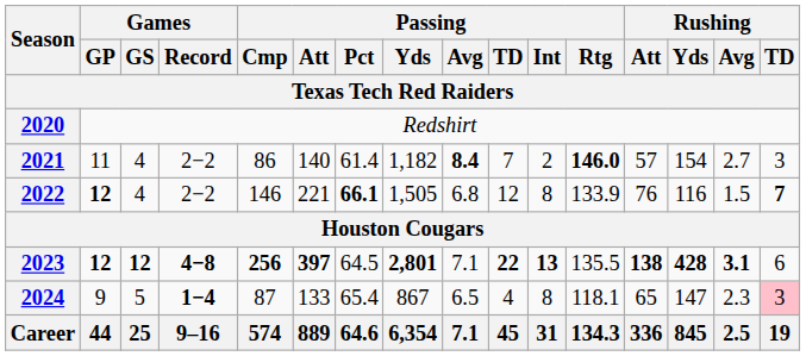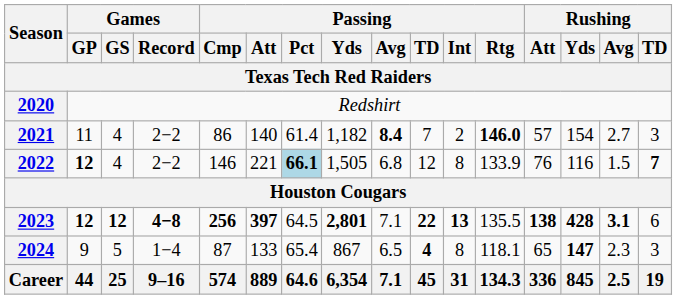2022 | Passing / Pct: no background -> lightblue background
2024 | Games / Record: bold -> normal
2024 | Passing / TD: normal -> bold
2024 | Rushing / Yds: normal -> bold
2024 | Rushing / TD: pink background -> no background
